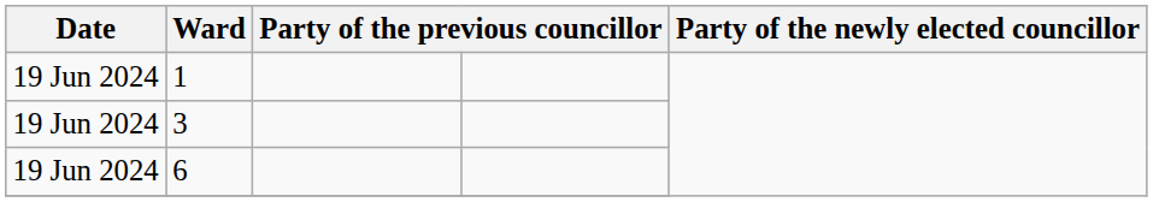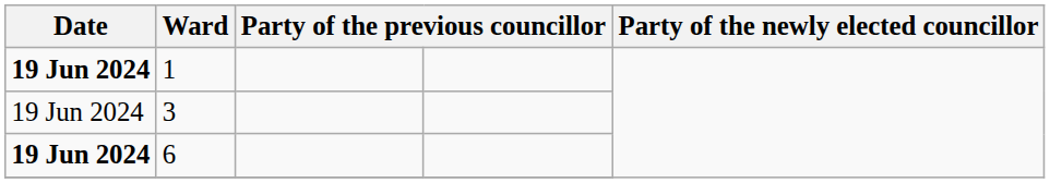1 | Date: normal -> bold
6 | Date: normal -> bold
